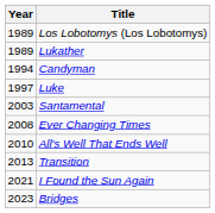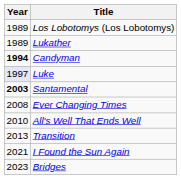Candyman | Year: normal -> bold
Luke | Year: no background -> lavender background
Santamental | Year: normal -> bold
